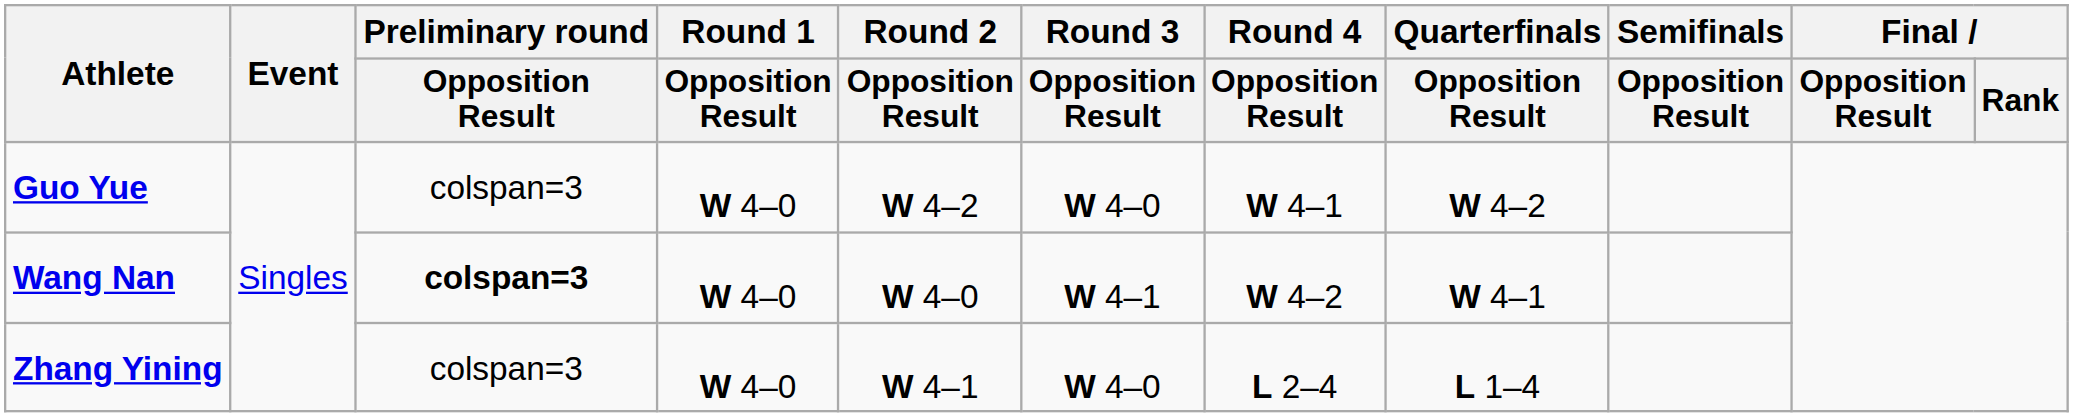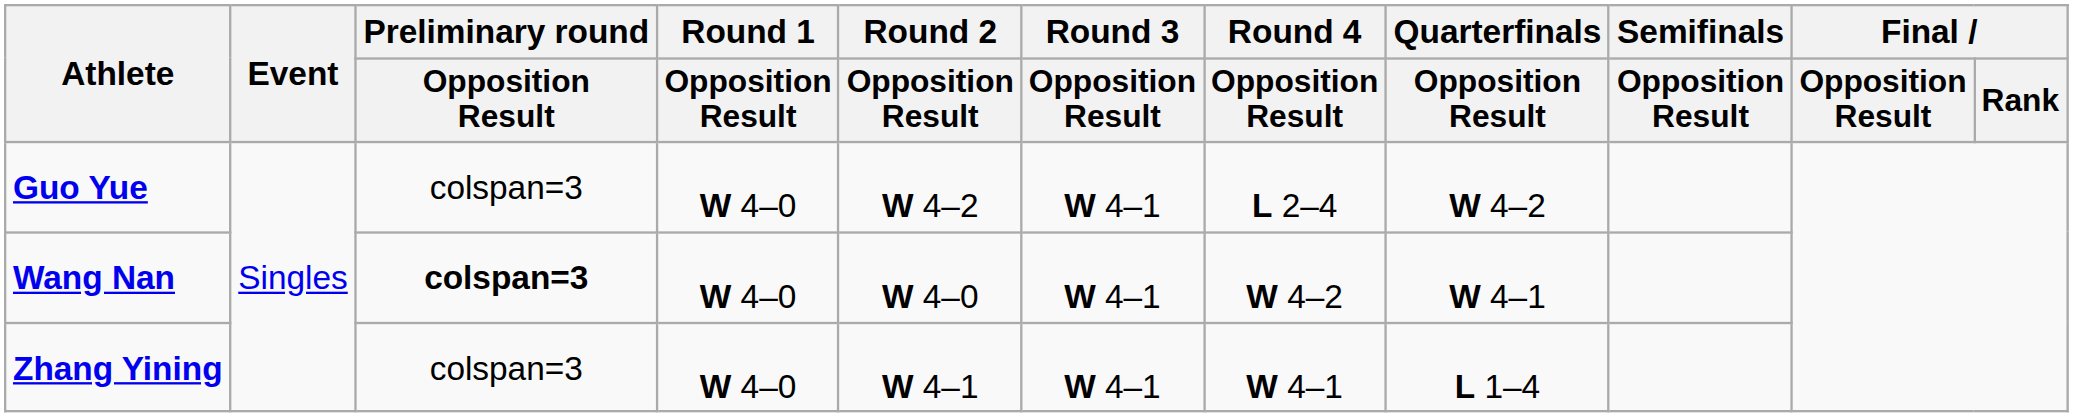Guo Yue | Round 3 / Opposition Result: W 4–0 -> W 4–1
Guo Yue | Round 4 / Opposition Result: W 4–1 -> L 2–4
Zhang Yining | Round 3 / Opposition Result: W 4–0 -> W 4–1
Zhang Yining | Round 4 / Opposition Result: L 2–4 -> W 4–1
